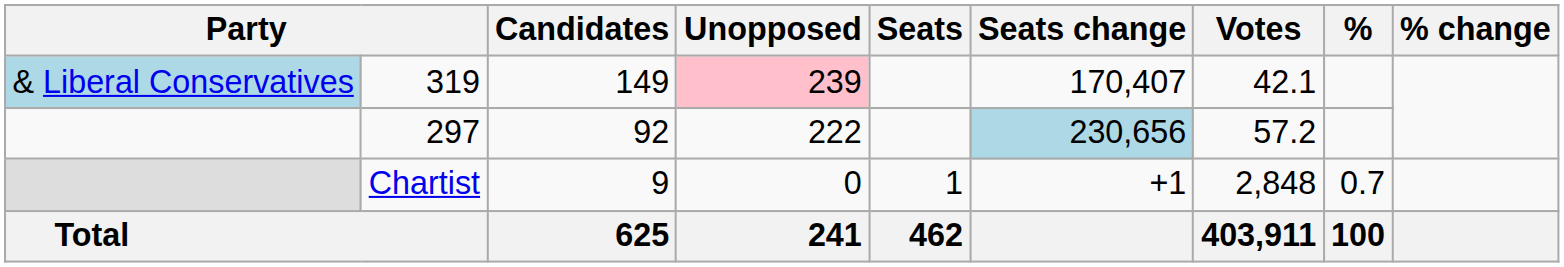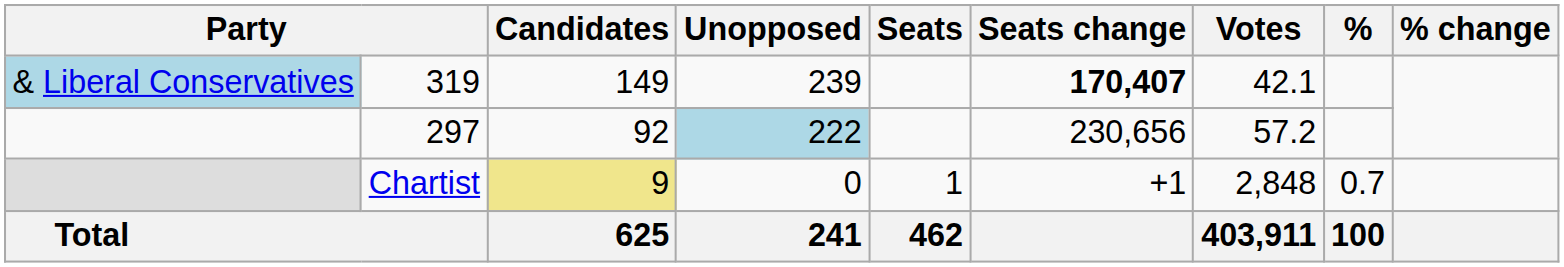319 | Unopposed: pink background -> no background
319 | Seats change: normal -> bold
297 | Unopposed: no background -> lightblue background
297 | Seats change: lightblue background -> no background
Chartist | Candidates: no background -> khaki background
